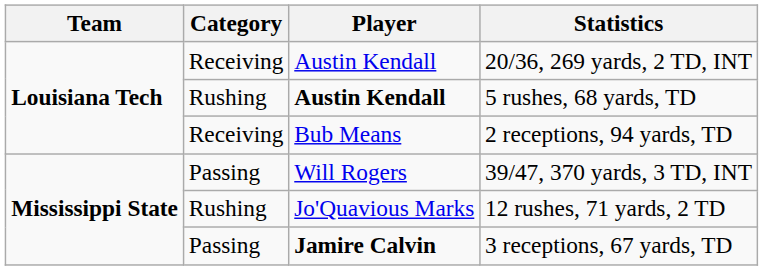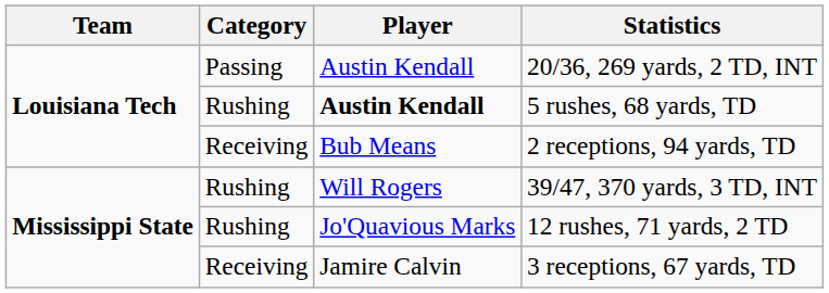20/36, 269 yards, 2 TD, INT | Category: Receiving -> Passing
39/47, 370 yards, 3 TD, INT | Category: Passing -> Rushing
3 receptions, 67 yards, TD | Category: Passing -> Receiving
3 receptions, 67 yards, TD | Player: bold -> normal
